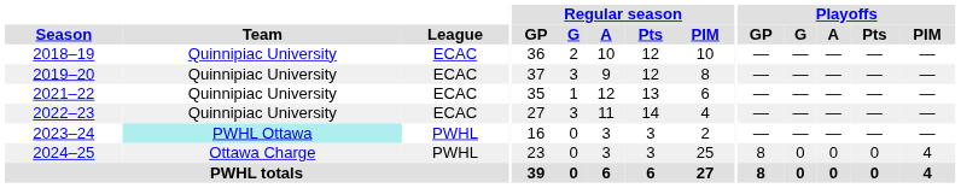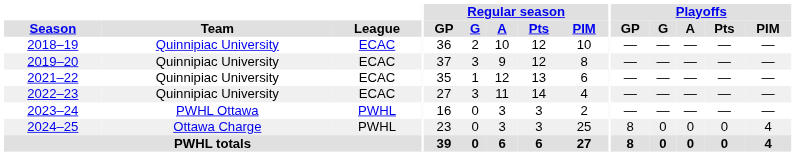2023–24 | Team: paleturquoise background -> no background
